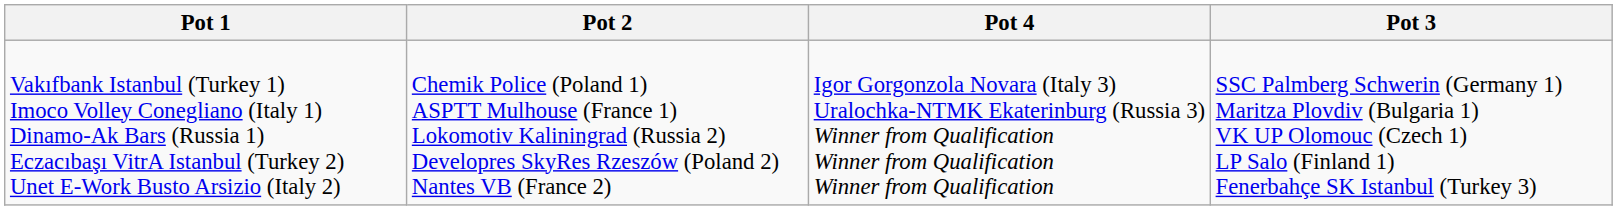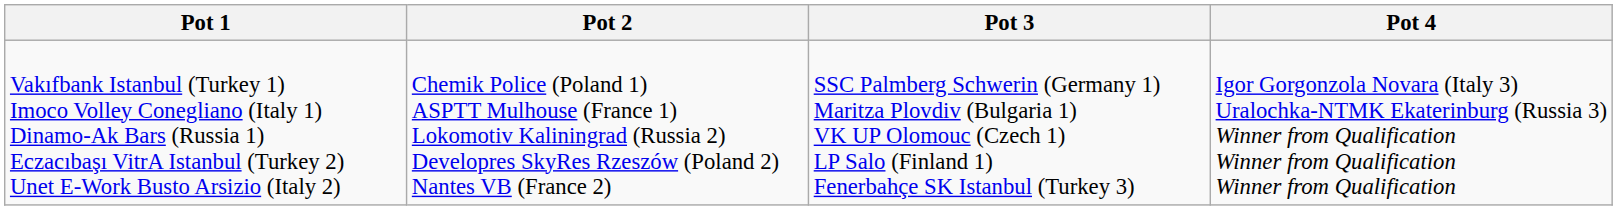columns swapped: Pot 3 <-> Pot 4
